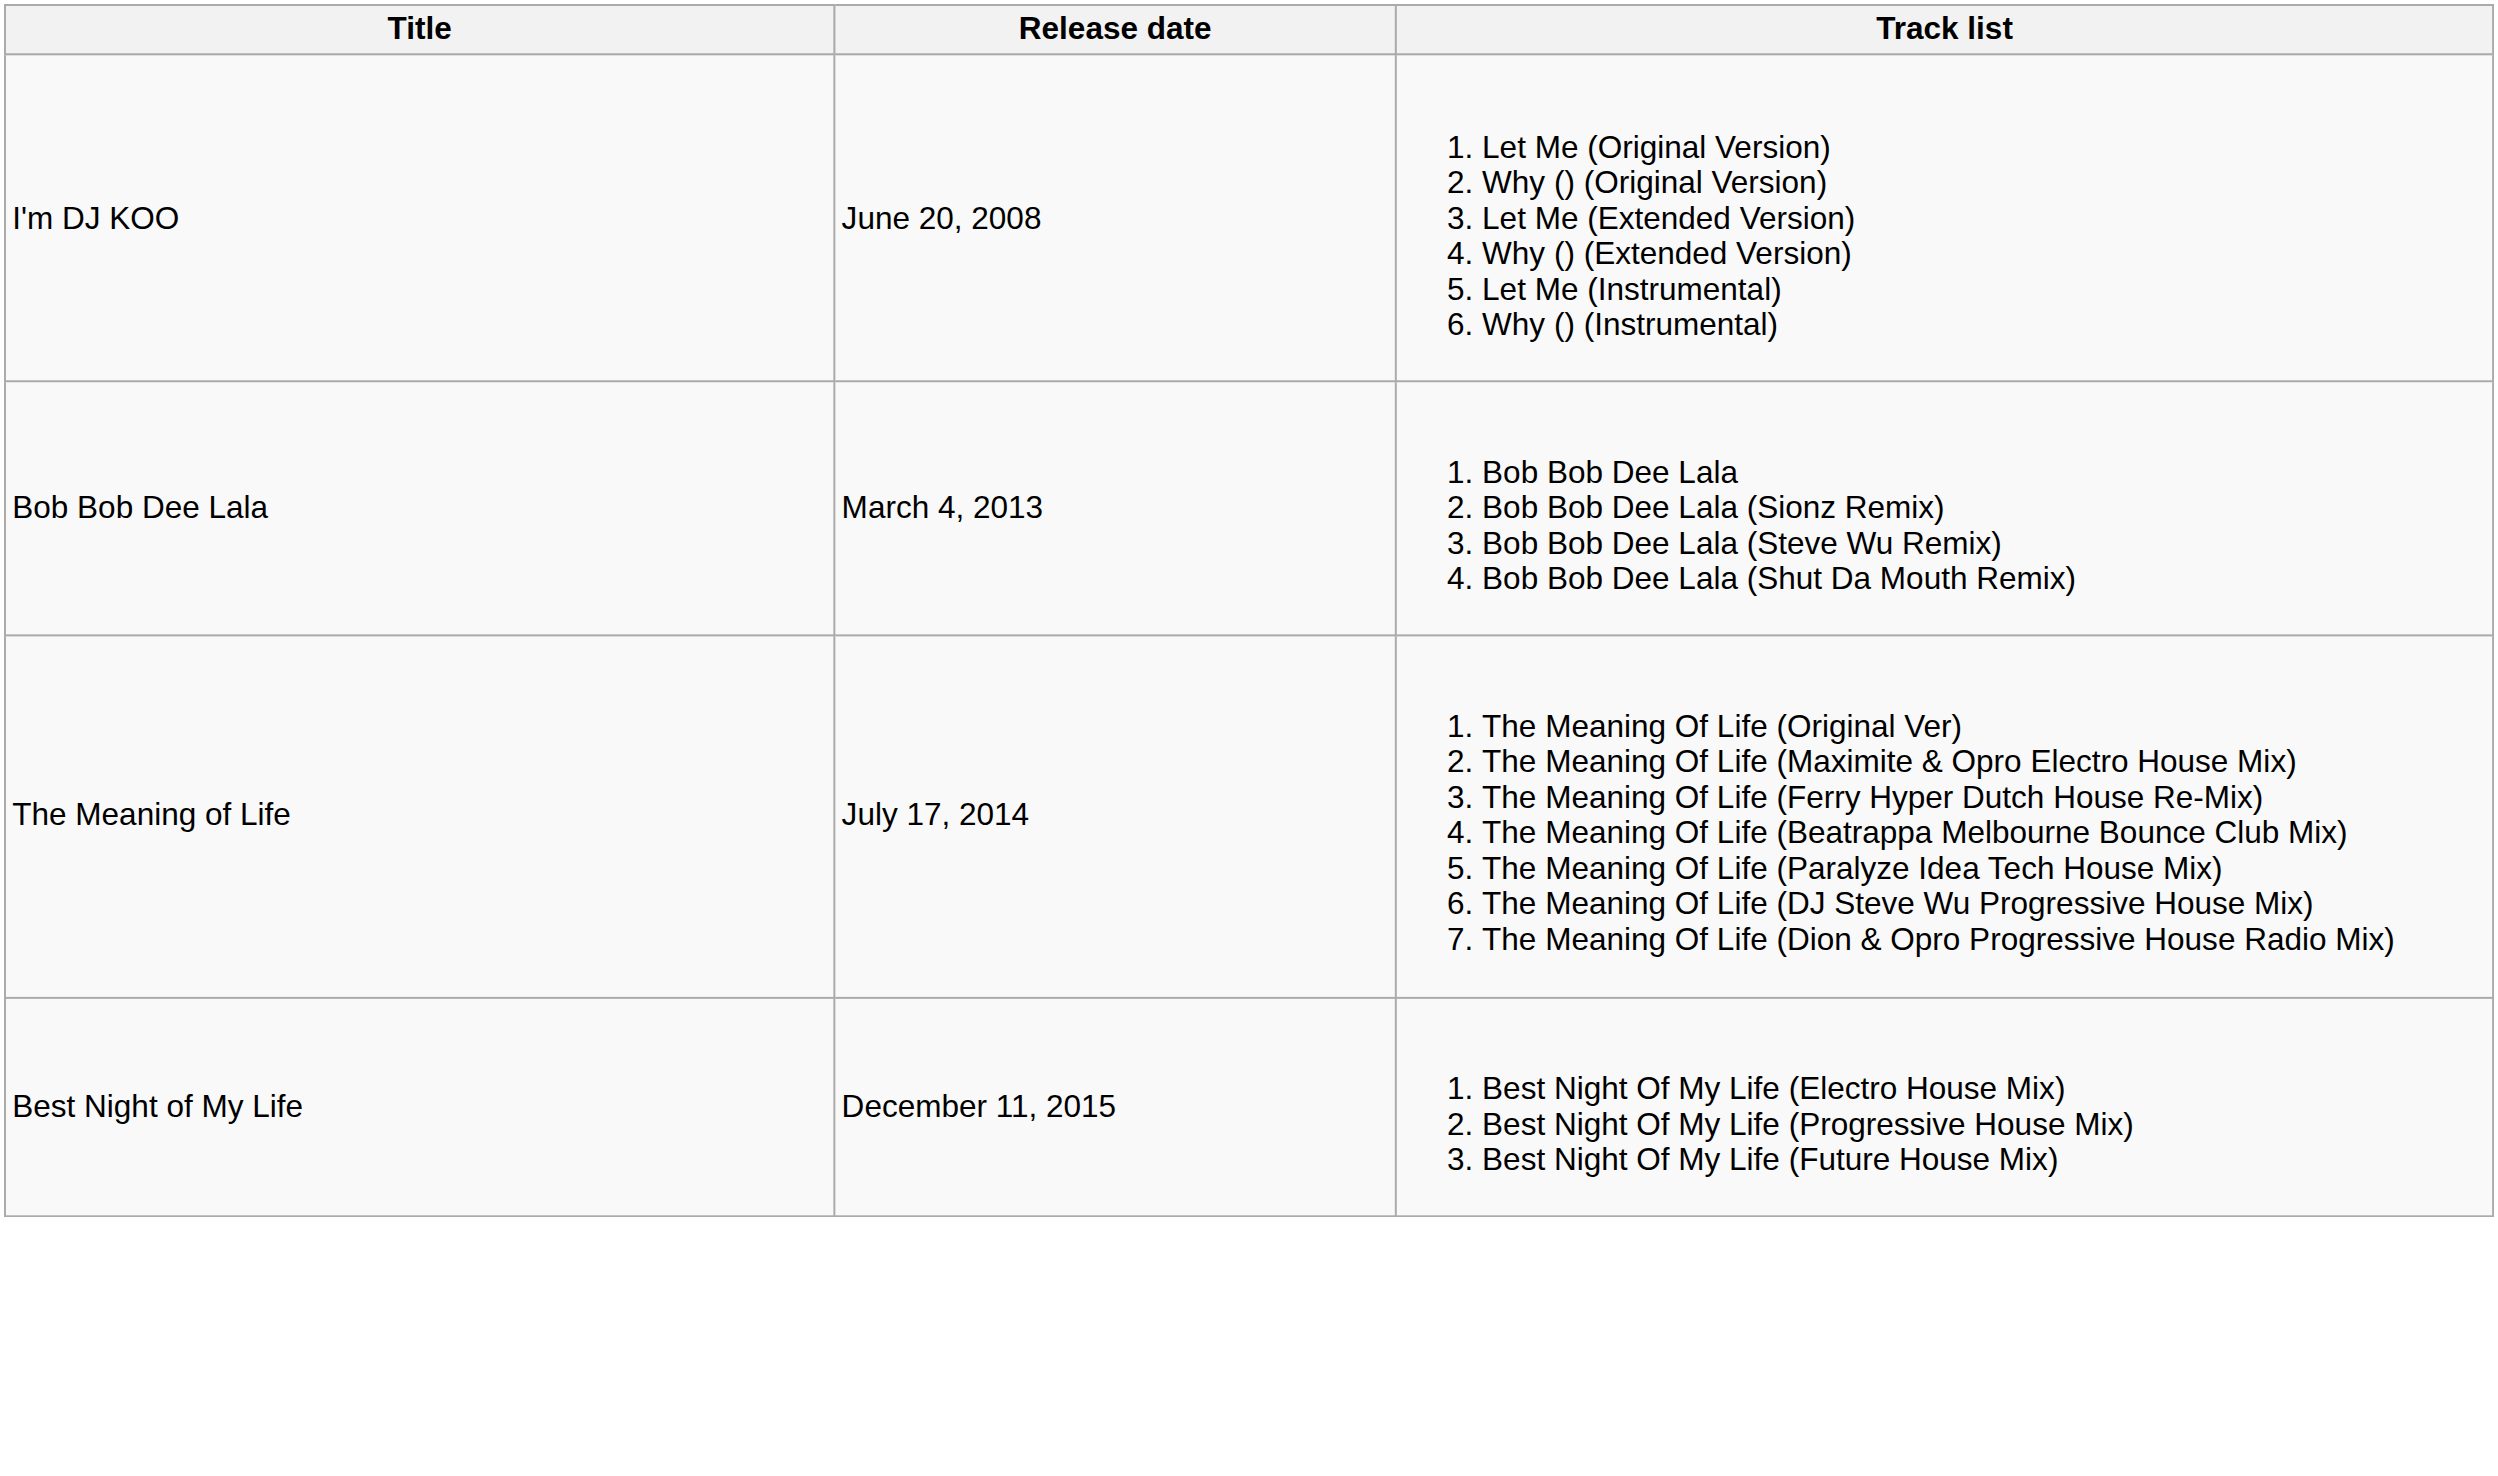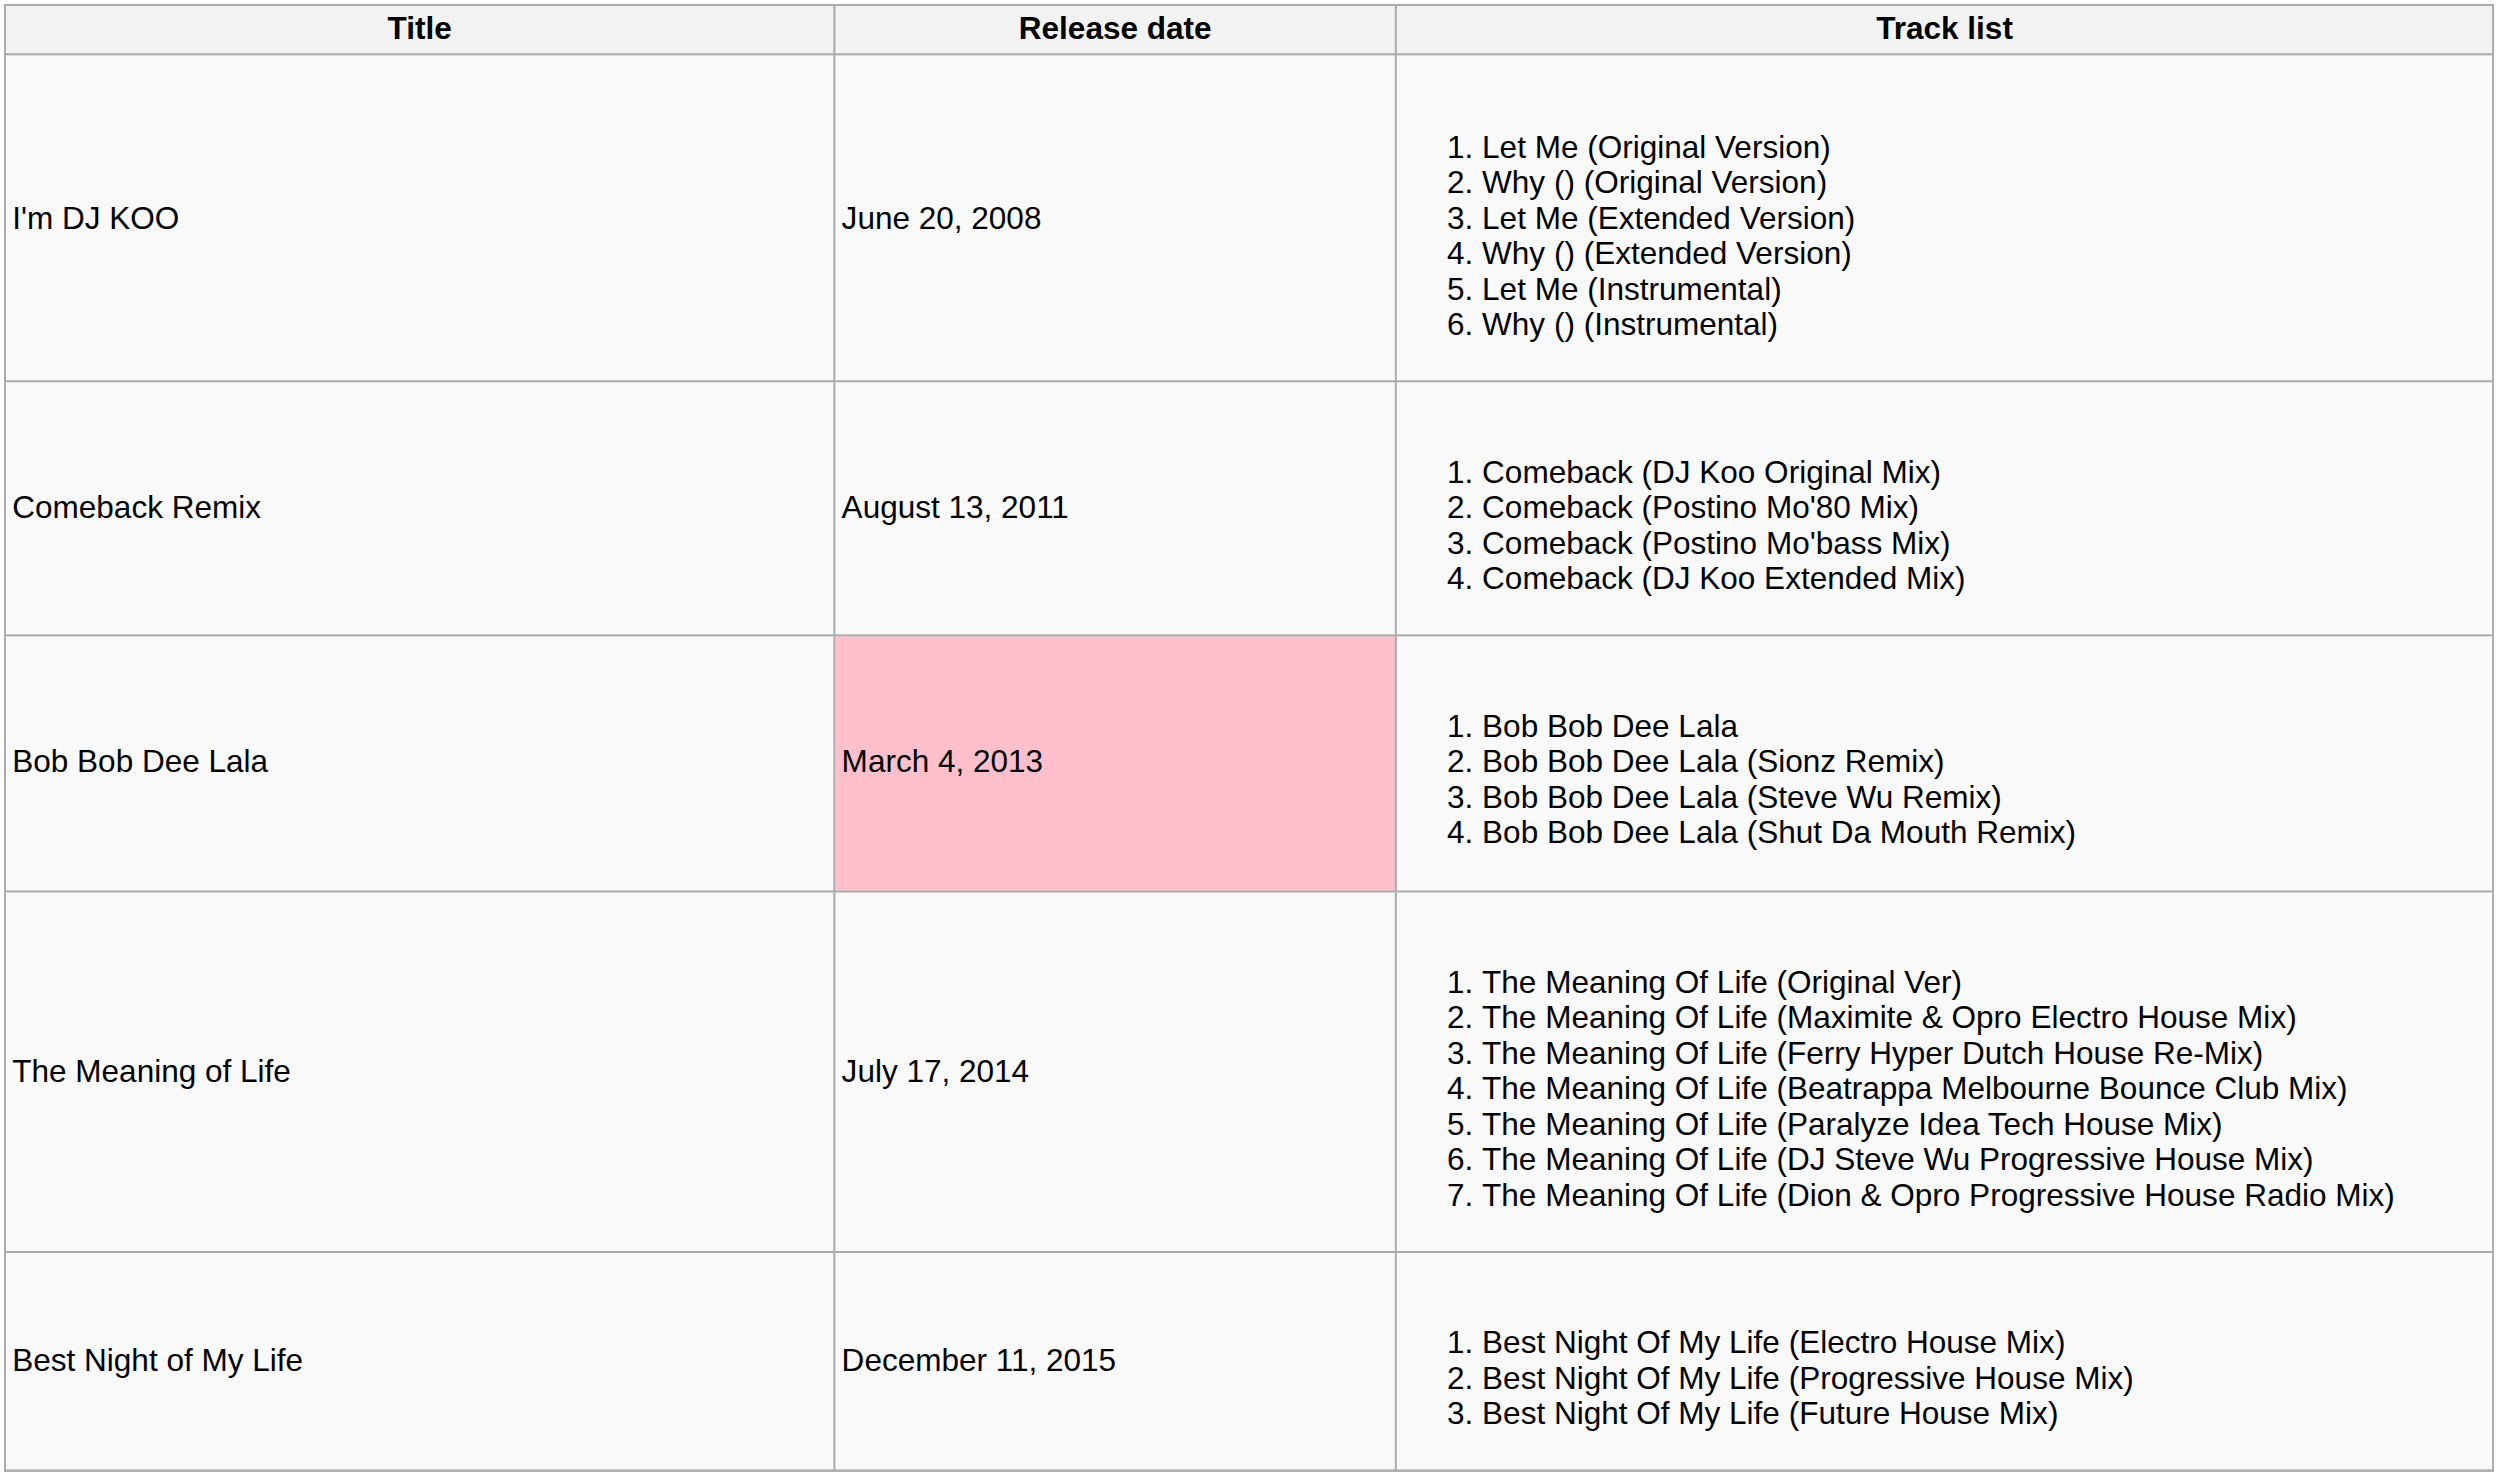+ row: Comeback Remix | August 13, 2011 | Comeback (DJ Koo Original Mix) Comeback (Postino Mo'80 Mix) Comeback (Postino Mo'bass Mix) Comeback (DJ Koo Extended Mix)
Bob Bob Dee Lala | Release date: no background -> pink background
